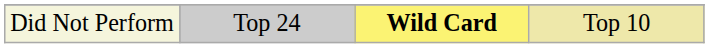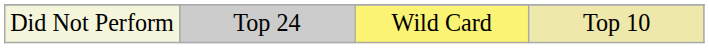Did Not Perform | column 3: bold -> normal
